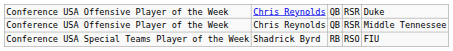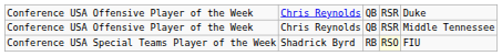Conference USA Special Teams Player of the Week | column 4: no background -> lightyellow background
